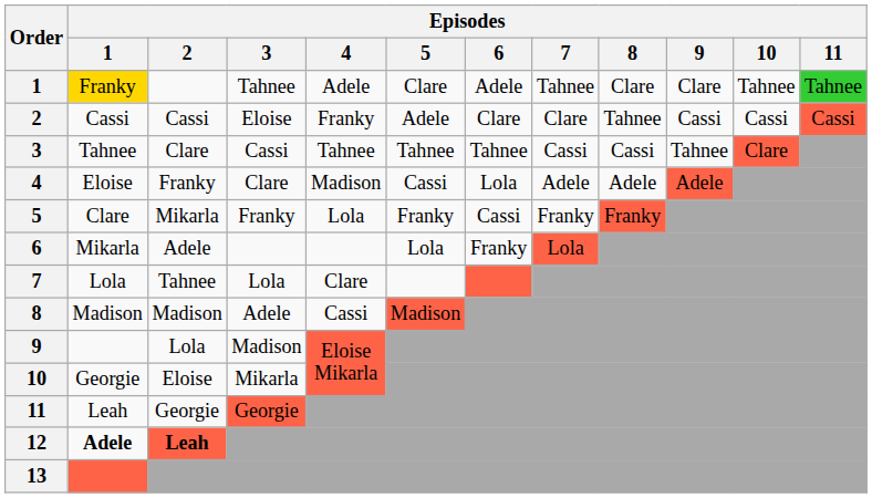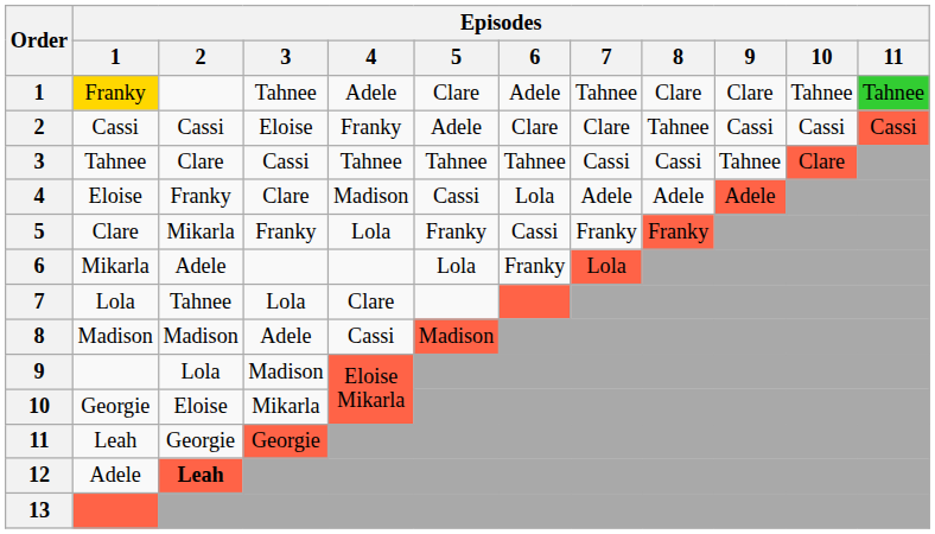12 | Episodes / 1: bold -> normal
